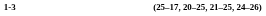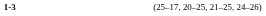row 1 | column 2: bold -> normal
